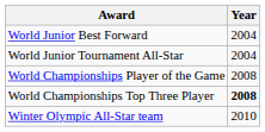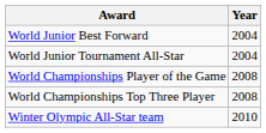World Championships Top Three Player | Year: bold -> normal
